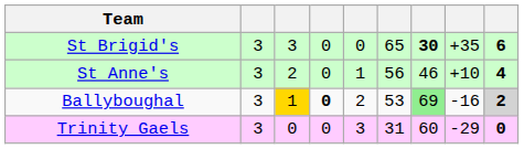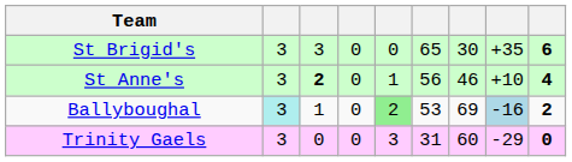St Brigid's | column 7: bold -> normal
St Anne's | column 3: normal -> bold
Ballyboughal | column 2: no background -> paleturquoise background
Ballyboughal | column 3: gold background -> no background
Ballyboughal | column 4: bold -> normal
Ballyboughal | column 5: no background -> lightgreen background
Ballyboughal | column 7: lightgreen background -> no background
Ballyboughal | column 8: no background -> lightblue background
Ballyboughal | column 9: lightgrey background -> no background
